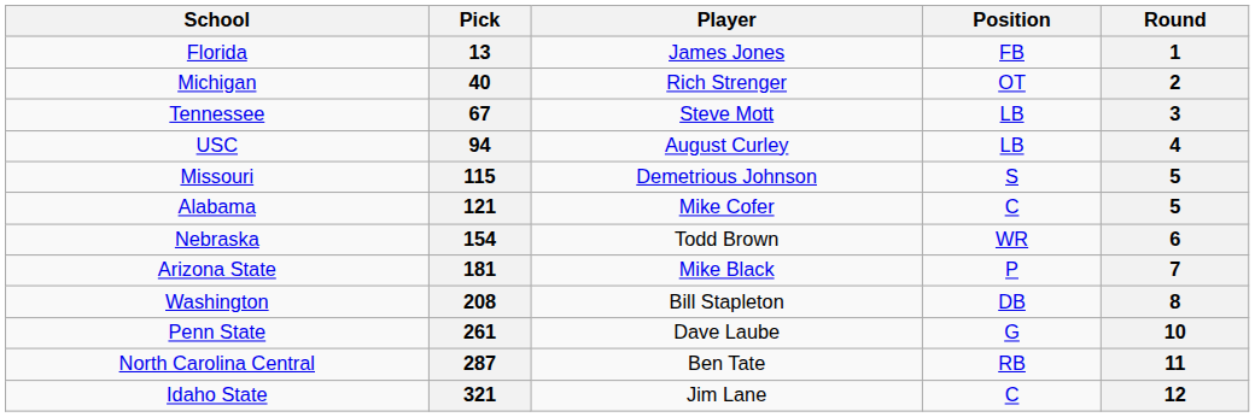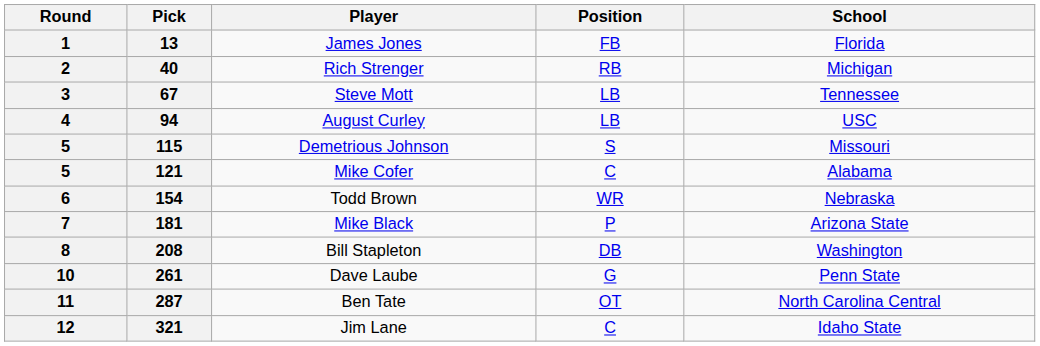columns swapped: Round <-> School
40 | Position: OT -> RB
287 | Position: RB -> OT
